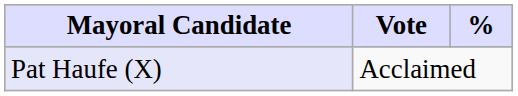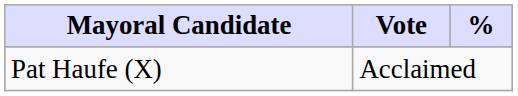Pat Haufe (X) | Mayoral Candidate: lavender background -> no background
